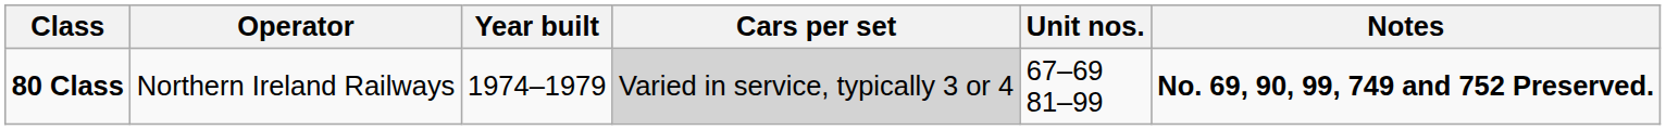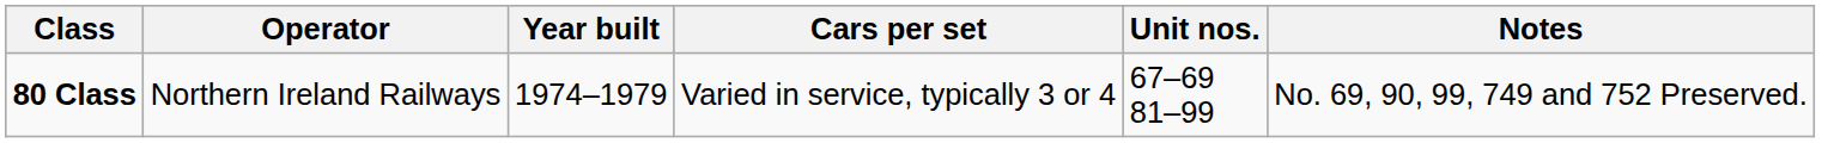80 Class | Cars per set: lightgrey background -> no background
80 Class | Notes: bold -> normal
